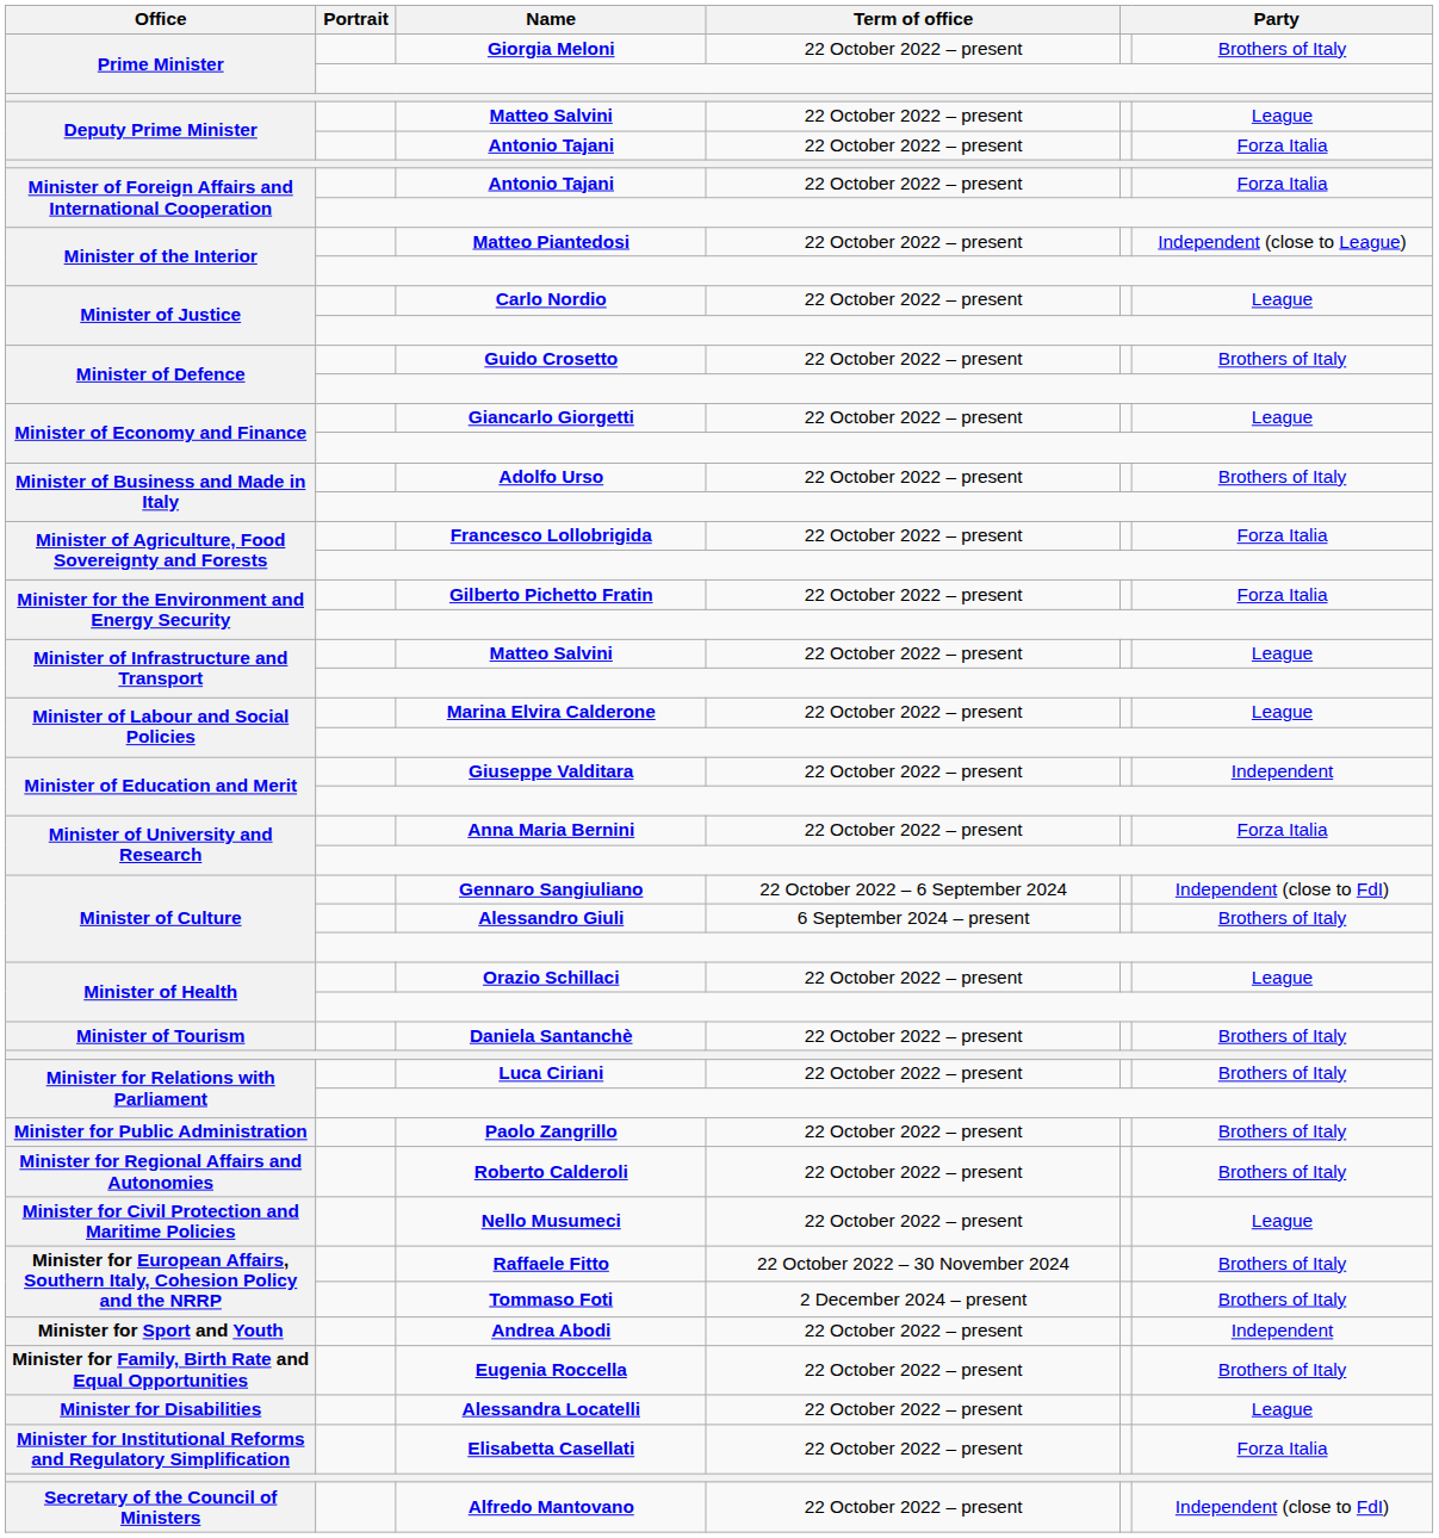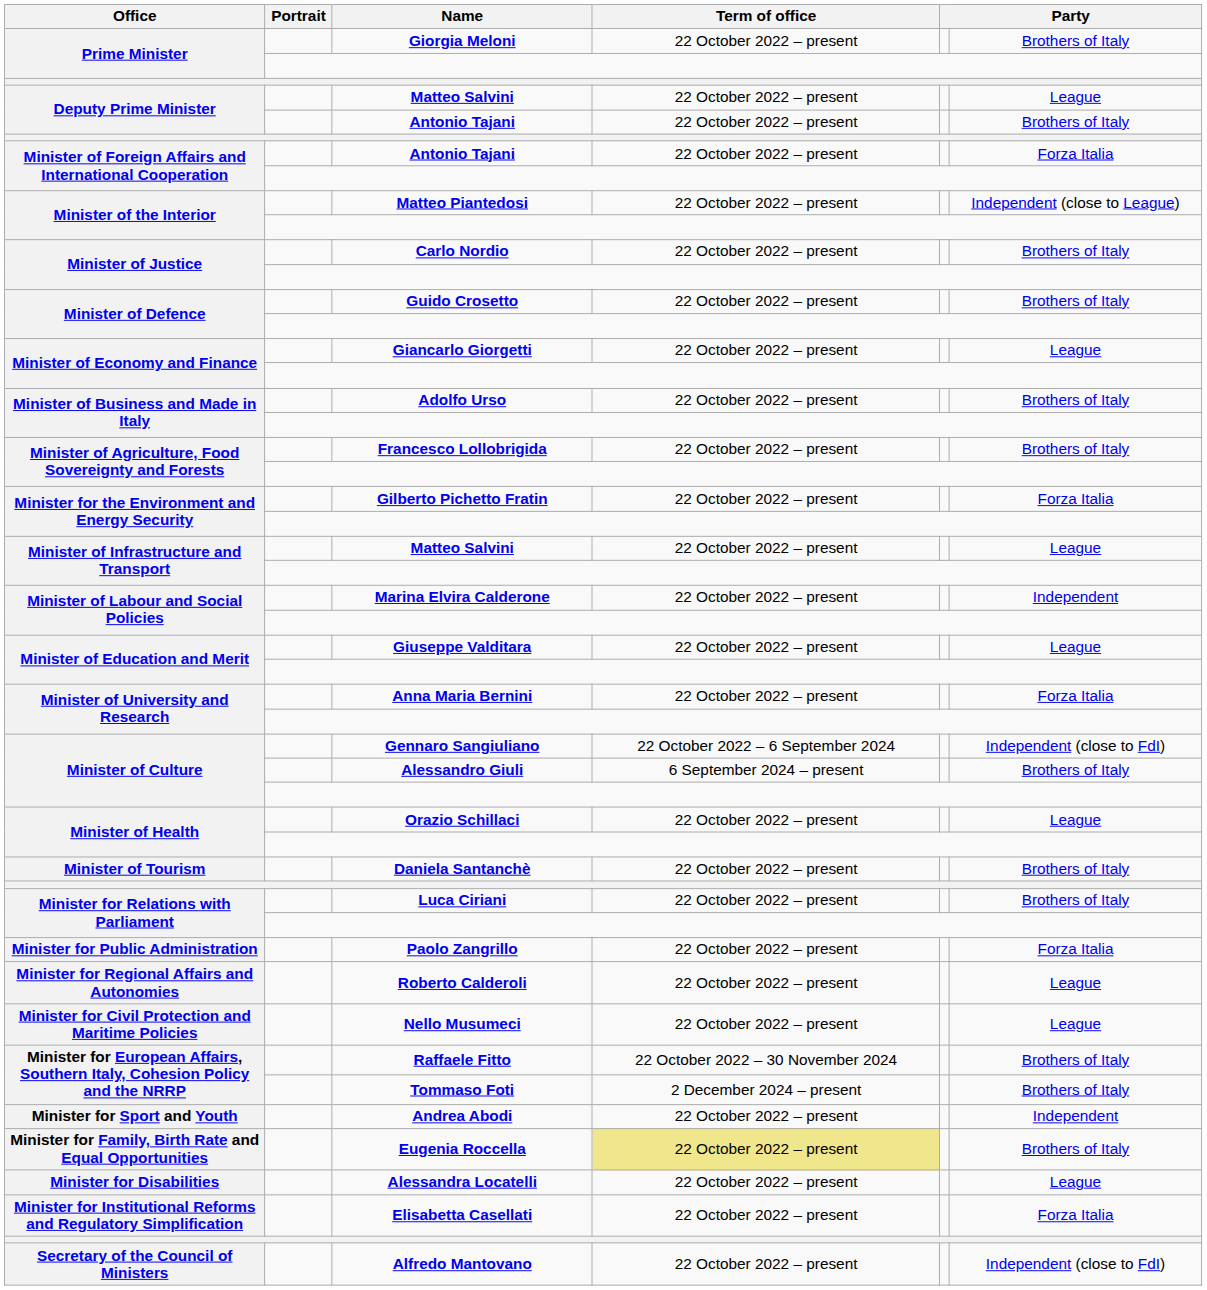Deputy Prime Minister / Antonio Tajani | column 6: Forza Italia -> Brothers of Italy
Carlo Nordio | column 6: League -> Brothers of Italy
Francesco Lollobrigida | column 6: Forza Italia -> Brothers of Italy
Marina Elvira Calderone | column 6: League -> Independent
Giuseppe Valditara | column 6: Independent -> League
Paolo Zangrillo | column 6: Brothers of Italy -> Forza Italia
Roberto Calderoli | column 6: Brothers of Italy -> League
Eugenia Roccella | Term of office: no background -> khaki background
